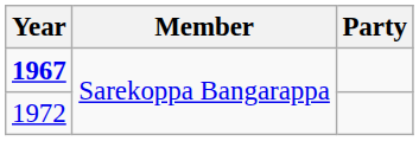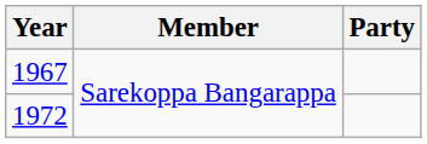1967 | Year: bold -> normal
